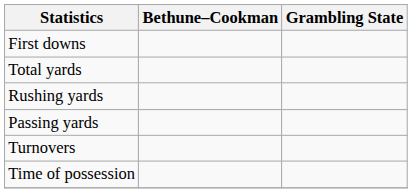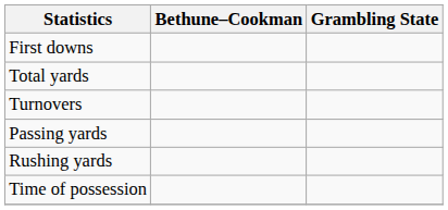rows swapped: Rushing yards <-> Turnovers
